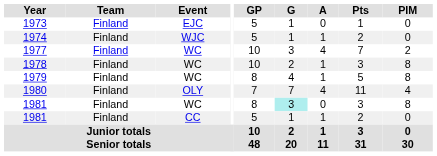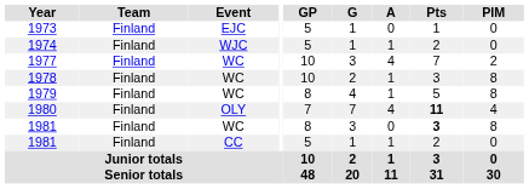1980 | Pts: normal -> bold
1981 / WC | G: paleturquoise background -> no background
1981 / WC | Pts: normal -> bold
